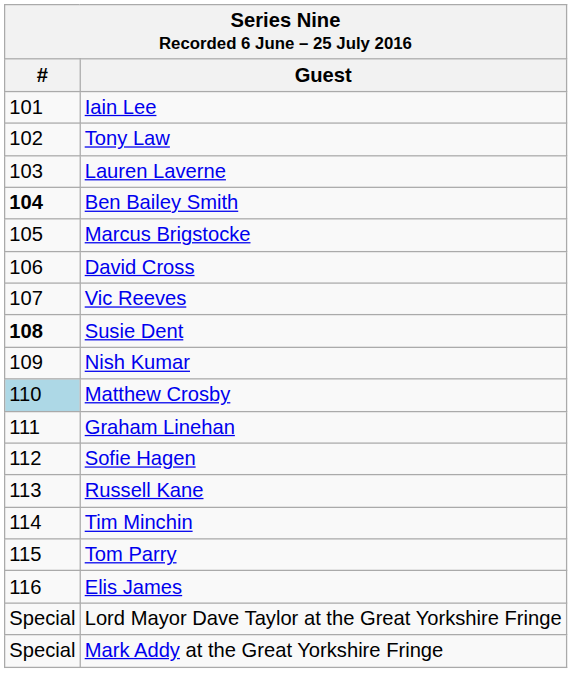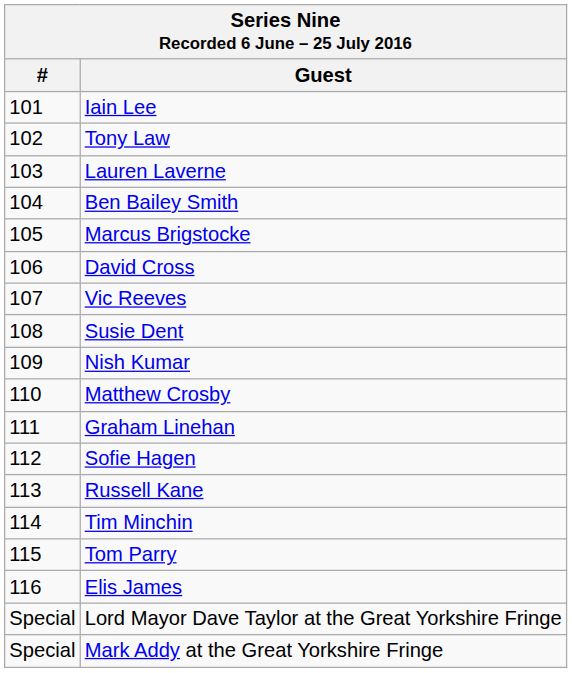Ben Bailey Smith | #: bold -> normal
Susie Dent | #: bold -> normal
Matthew Crosby | #: lightblue background -> no background
